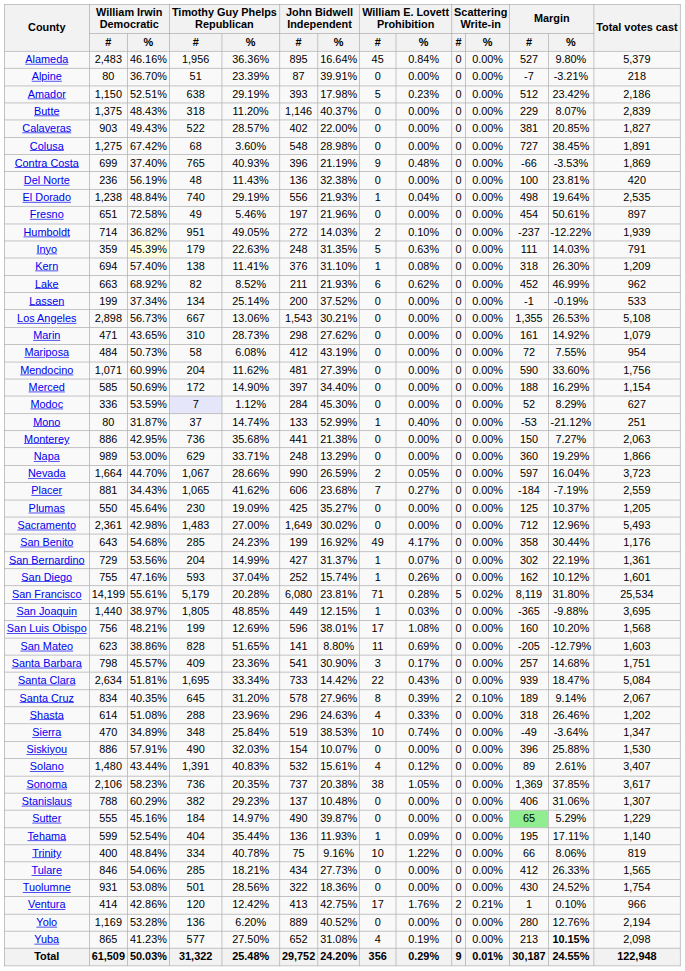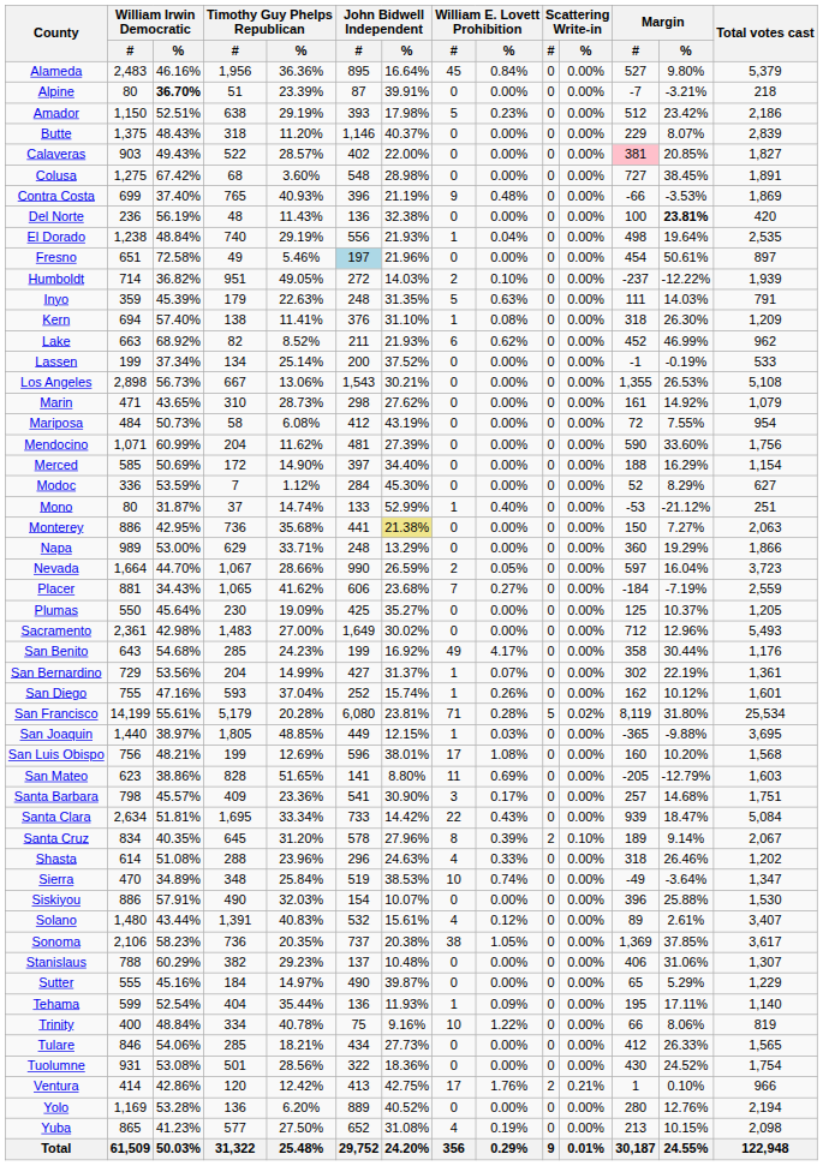Alpine | William Irwin Democratic / %: normal -> bold
Calaveras | Margin / #: no background -> pink background
Del Norte | Margin / %: normal -> bold
Fresno | John Bidwell Independent / #: no background -> lightblue background
Inyo | William Irwin Democratic / %: lightyellow background -> no background
Modoc | Timothy Guy Phelps Republican / #: lavender background -> no background
Monterey | John Bidwell Independent / %: no background -> khaki background
Sutter | Margin / #: lightgreen background -> no background
Yuba | Margin / %: bold -> normal
